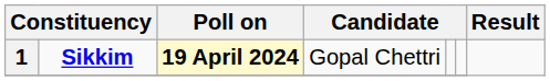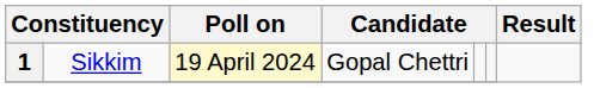1 | column 2: bold -> normal
1 | Poll on: bold -> normal
